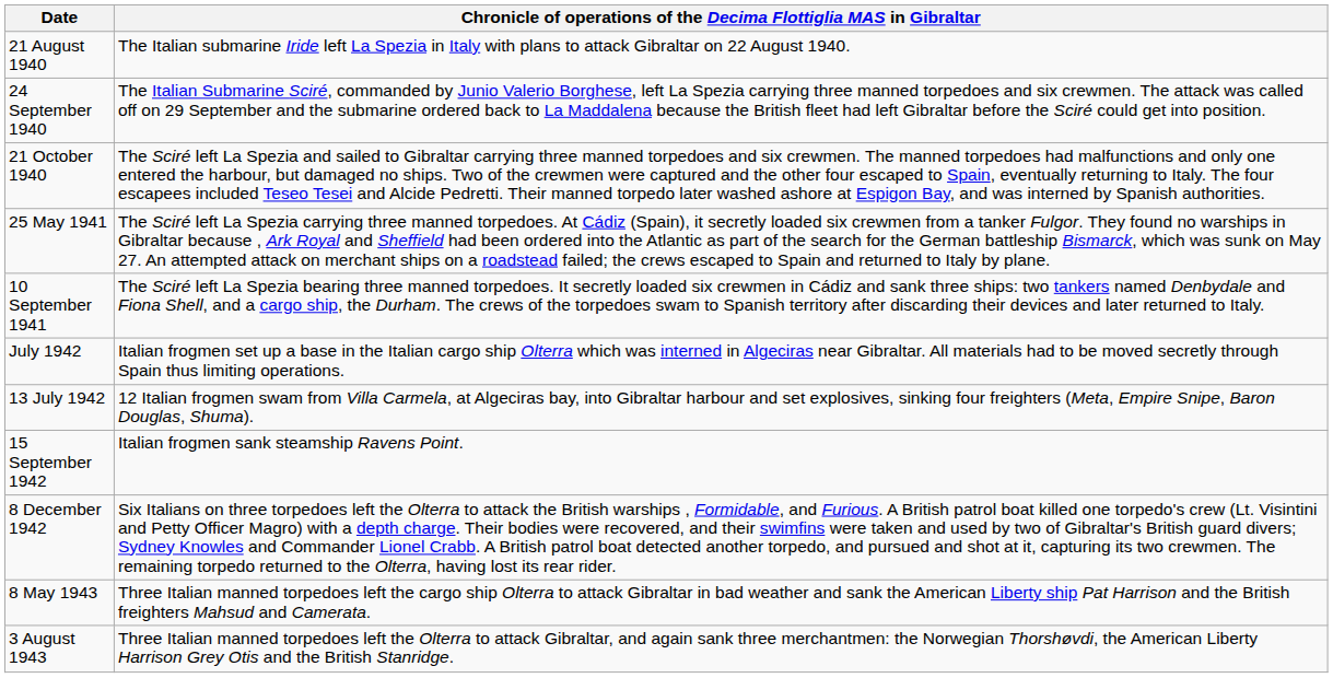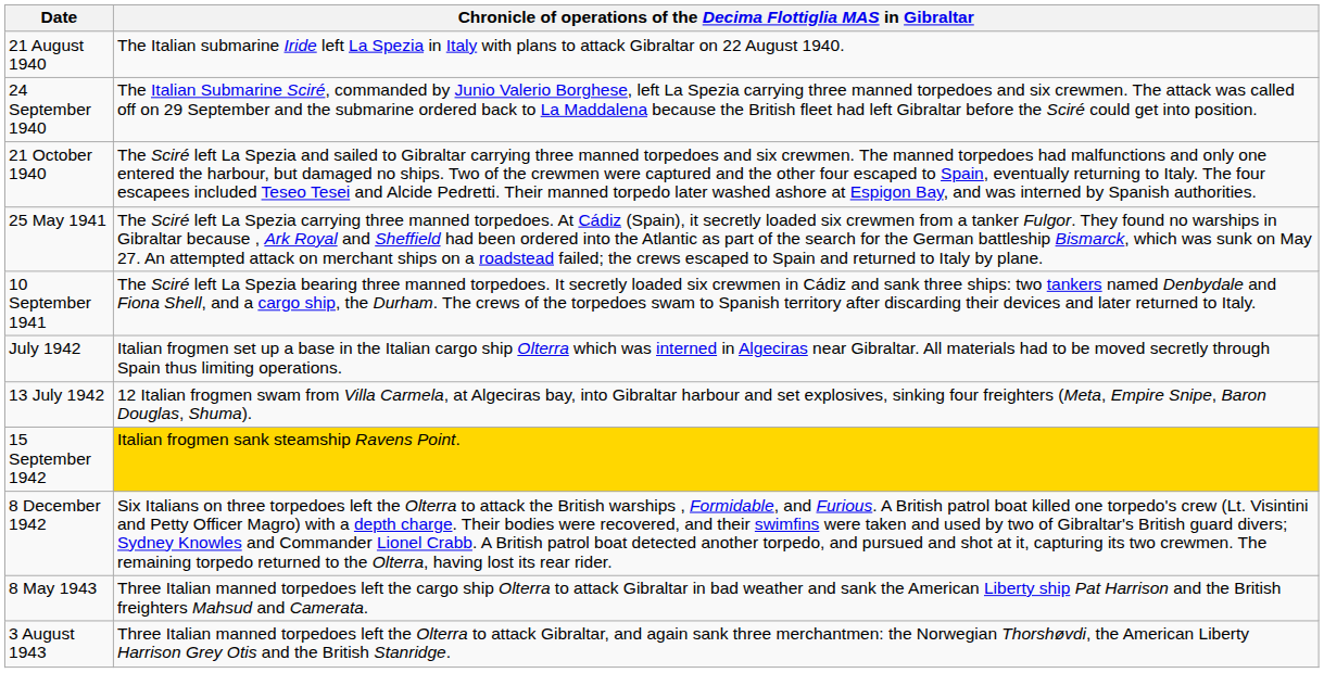15 September 1942 | column 2: no background -> gold background
